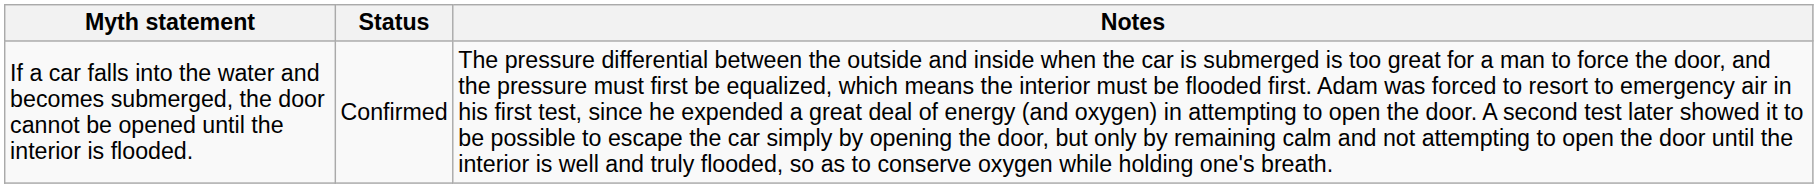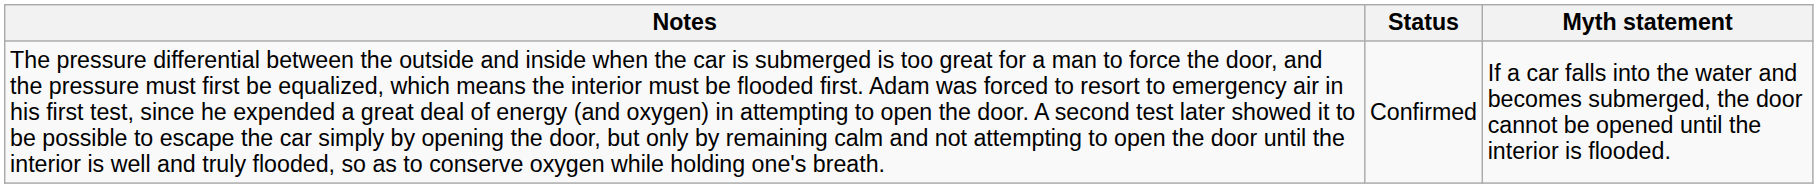columns swapped: Myth statement <-> Notes
